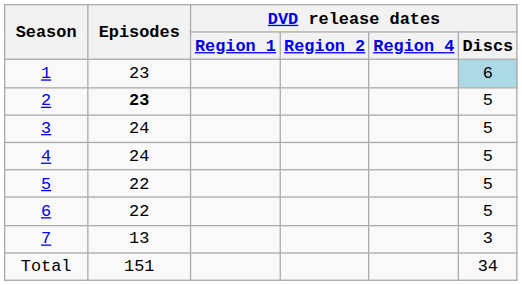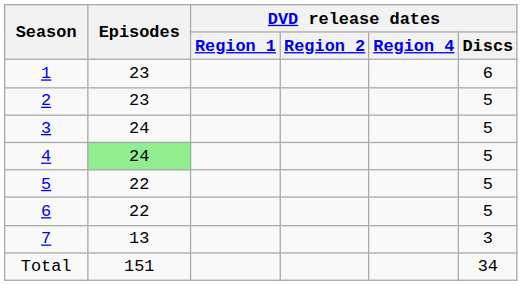1 | DVD release dates / Discs: lightblue background -> no background
2 | Episodes: bold -> normal
4 | Episodes: no background -> lightgreen background
